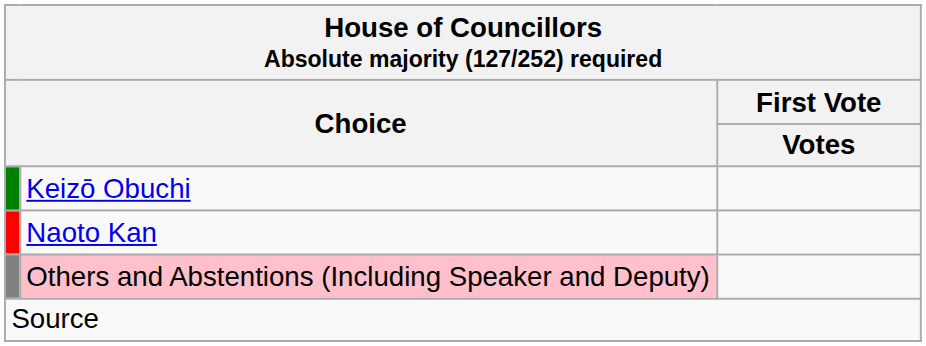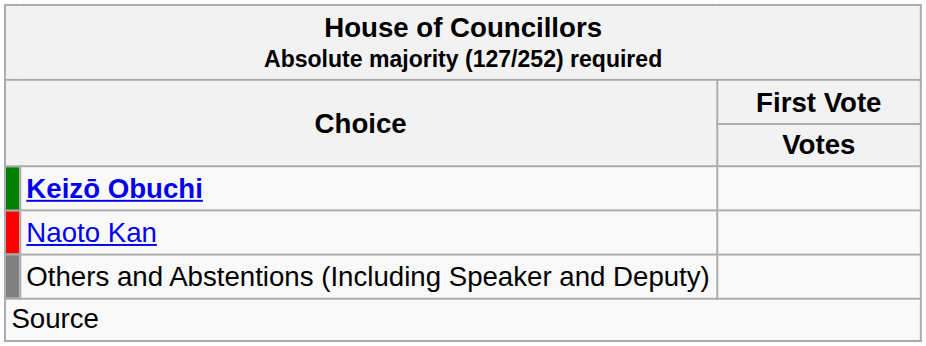Keizō Obuchi | column 2: normal -> bold
Others and Abstentions (Including Speaker and Deputy) | column 2: pink background -> no background
